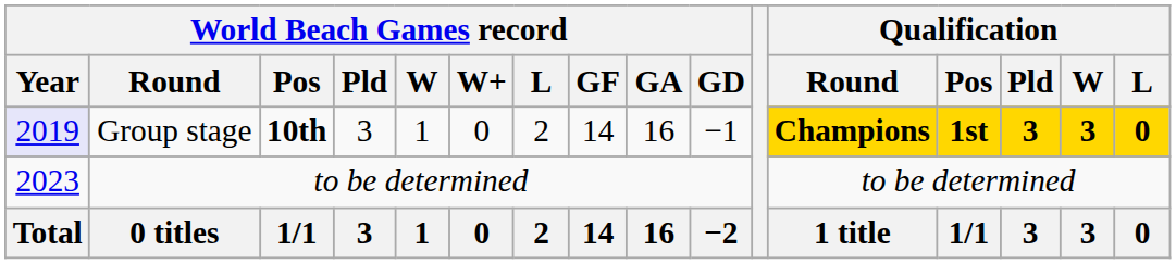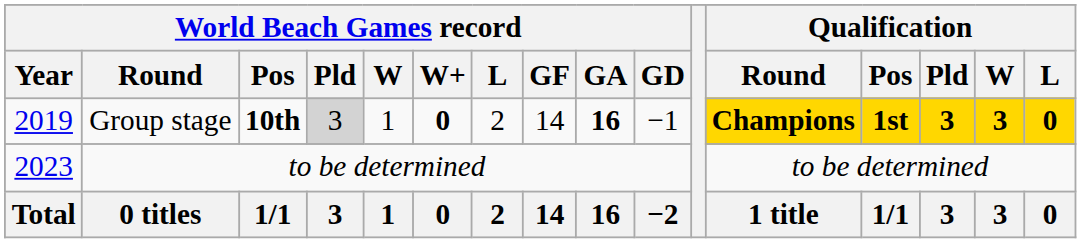Group stage | World Beach Games record / Year: lavender background -> no background
Group stage | World Beach Games record / Pld: no background -> lightgrey background
Group stage | World Beach Games record / W+: normal -> bold
Group stage | World Beach Games record / GA: normal -> bold
